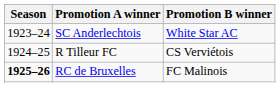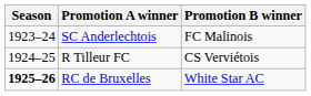SC Anderlechtois | Promotion B winner: White Star AC -> FC Malinois
RC de Bruxelles | Promotion B winner: FC Malinois -> White Star AC
